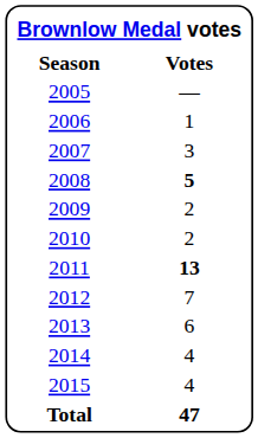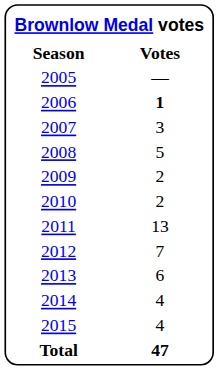2006 | Votes: normal -> bold
2008 | Votes: bold -> normal
2011 | Votes: bold -> normal
